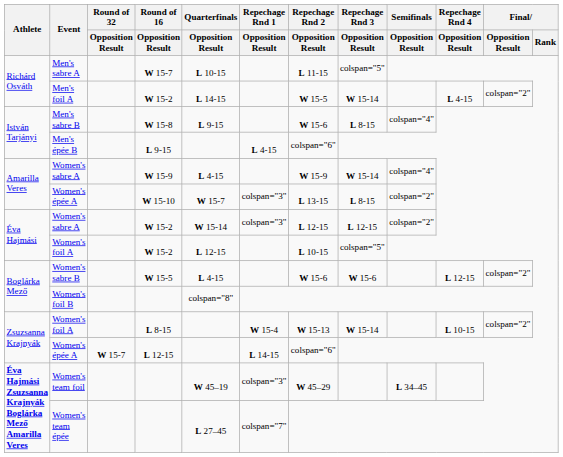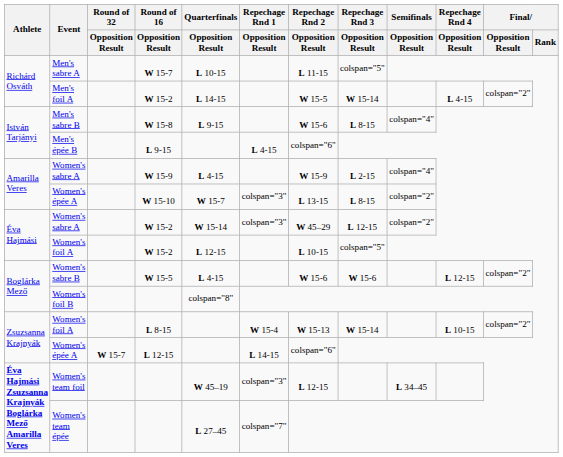Women's sabre A / W 15-9 | Repechage Rnd 3 / Opposition Result: W 15-14 -> L 2-15
Women's sabre A / W 15-2 | Repechage Rnd 2 / Opposition Result: L 12-15 -> W 45–29
Women's team foil | Repechage Rnd 2 / Opposition Result: W 45–29 -> L 12-15
